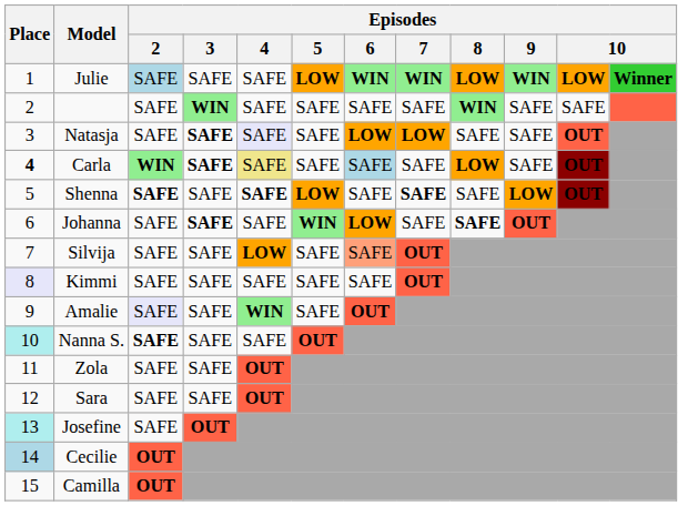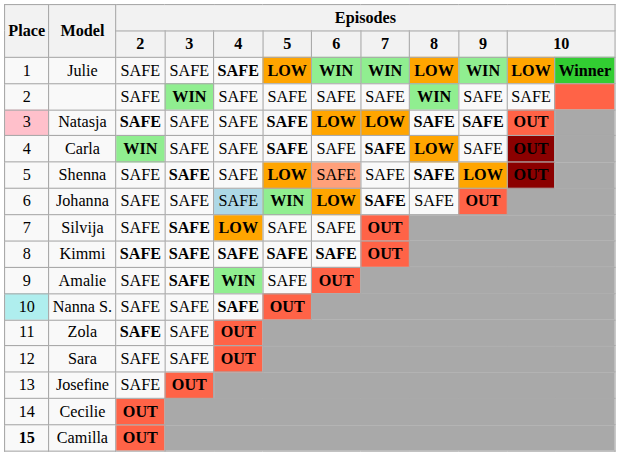Julie | Episodes / 2: lightblue background -> no background
Julie | Episodes / 4: normal -> bold
Natasja | Place: no background -> pink background
Natasja | Episodes / 2: normal -> bold
Natasja | Episodes / 3: bold -> normal
Natasja | Episodes / 4: lavender background -> no background
Natasja | Episodes / 5: normal -> bold
Natasja | Episodes / 8: normal -> bold
Natasja | Episodes / 9: normal -> bold
Carla | Place: bold -> normal
Carla | Episodes / 3: bold -> normal
Carla | Episodes / 4: khaki background -> no background
Carla | Episodes / 5: normal -> bold
Carla | Episodes / 6: lightblue background -> no background
Carla | Episodes / 7: normal -> bold
Shenna | Episodes / 2: bold -> normal
Shenna | Episodes / 3: normal -> bold
Shenna | Episodes / 4: bold -> normal
Shenna | Episodes / 6: no background -> lightsalmon background
Shenna | Episodes / 7: bold -> normal
Shenna | Episodes / 8: normal -> bold
Johanna | Episodes / 3: bold -> normal
Johanna | Episodes / 4: no background -> lightblue background
Johanna | Episodes / 7: normal -> bold
Johanna | Episodes / 8: bold -> normal
Silvija | Episodes / 3: normal -> bold
Silvija | Episodes / 6: lightsalmon background -> no background
Kimmi | Place: lavender background -> no background
Kimmi | Episodes / 2: normal -> bold
Kimmi | Episodes / 3: normal -> bold
Kimmi | Episodes / 4: normal -> bold
Kimmi | Episodes / 5: normal -> bold
Kimmi | Episodes / 6: normal -> bold
Amalie | Episodes / 2: lavender background -> no background
Amalie | Episodes / 3: normal -> bold
Nanna S. | Episodes / 2: bold -> normal
Nanna S. | Episodes / 4: normal -> bold
Zola | Episodes / 2: normal -> bold
Josefine | Place: paleturquoise background -> no background
Cecilie | Place: lightblue background -> no background
Camilla | Place: normal -> bold
